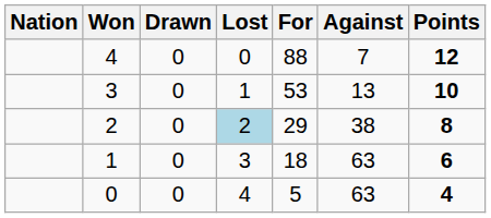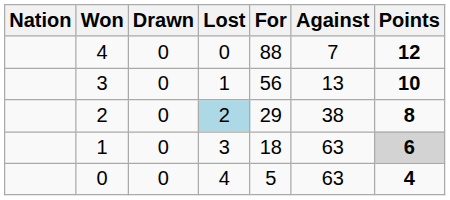row 3 | For: 53 -> 56
row 5 | Points: no background -> lightgrey background
